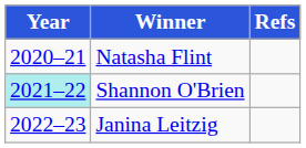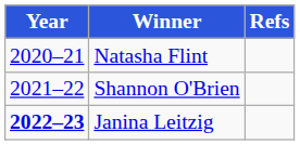Shannon O'Brien | Year: paleturquoise background -> no background
Janina Leitzig | Year: normal -> bold
